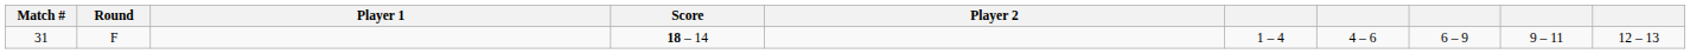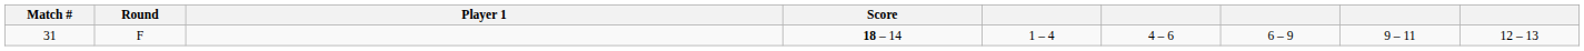- column: Player 2
